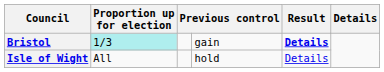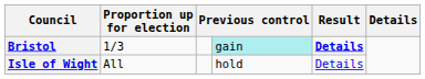Bristol | Proportion up for election: paleturquoise background -> no background
Bristol | column 4: no background -> paleturquoise background
